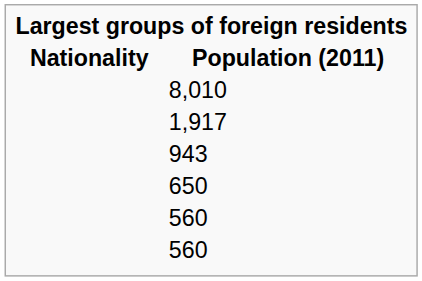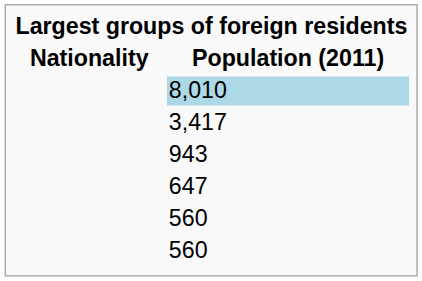row 3 | Population (2011): no background -> lightblue background
row 4 | Population (2011): 1,917 -> 3,417
row 6 | Population (2011): 650 -> 647
